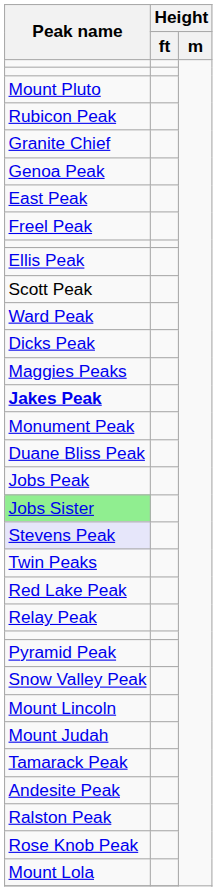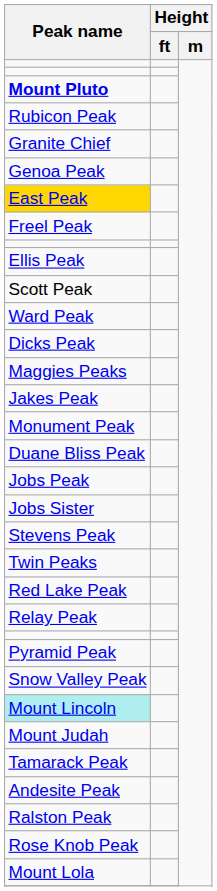Mount Pluto | Peak name: normal -> bold
East Peak | Peak name: no background -> gold background
Jakes Peak | Peak name: bold -> normal
Jobs Sister | Peak name: lightgreen background -> no background
Stevens Peak | Peak name: lavender background -> no background
Mount Lincoln | Peak name: no background -> paleturquoise background
